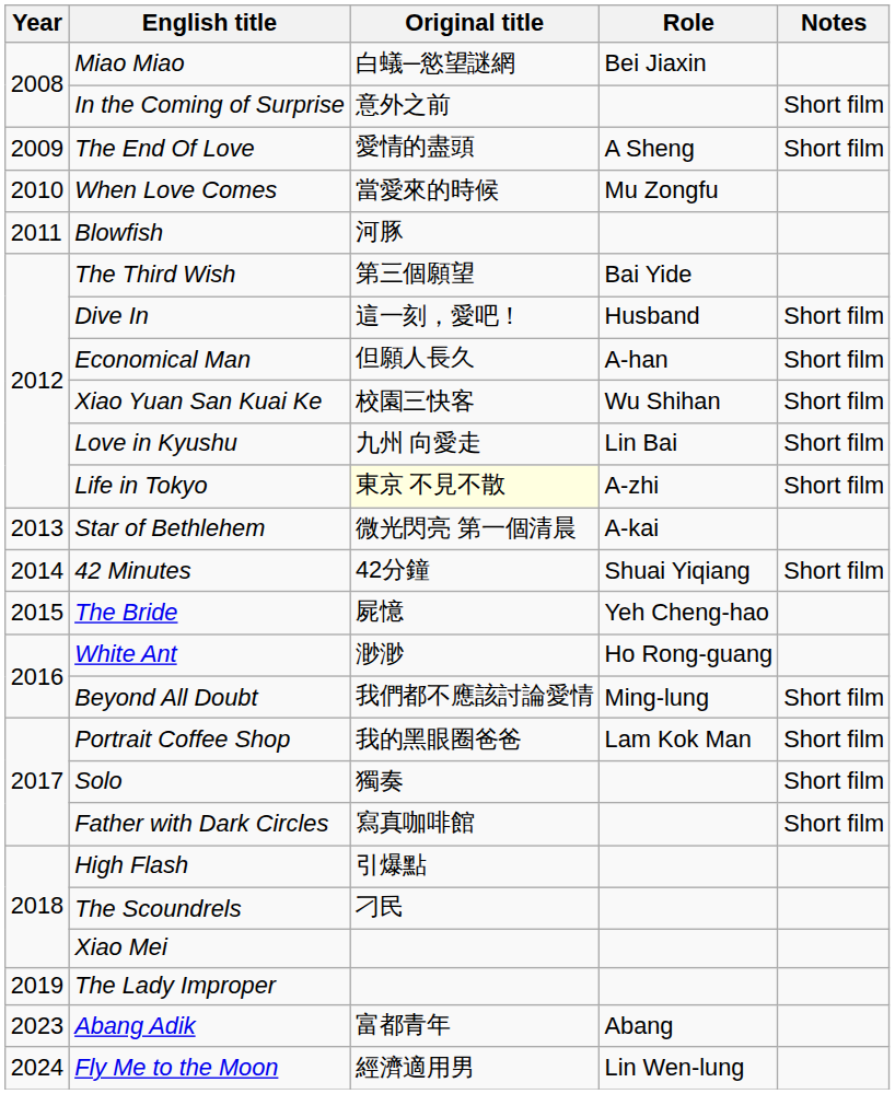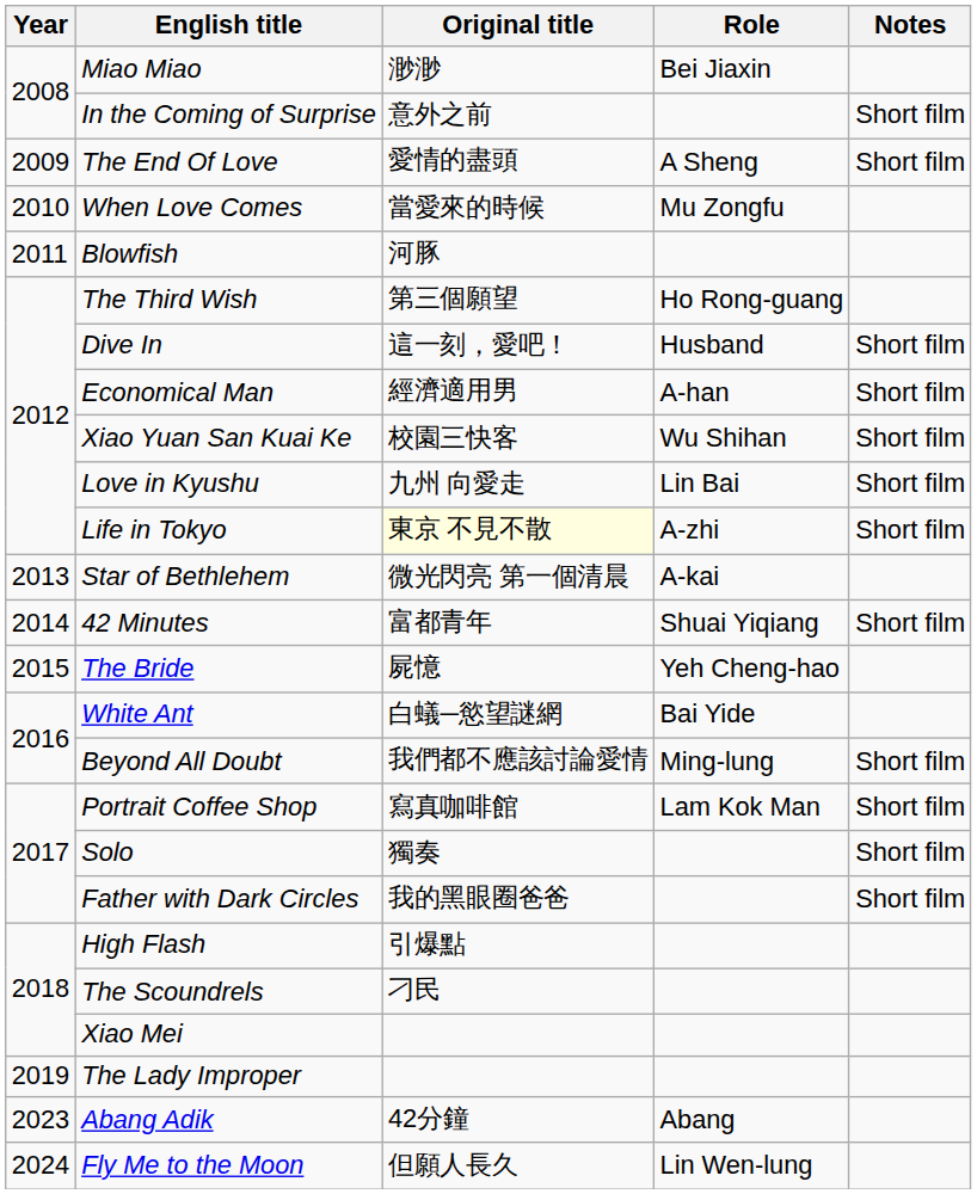Miao Miao | Original title: 白蟻─慾望謎網 -> 渺渺
The Third Wish | Role: Bai Yide -> Ho Rong-guang
Economical Man | Original title: 但願人長久 -> 經濟適用男
42 Minutes | Original title: 42分鐘 -> 富都青年
White Ant | Original title: 渺渺 -> 白蟻─慾望謎網
White Ant | Role: Ho Rong-guang -> Bai Yide
Portrait Coffee Shop | Original title: 我的黑眼圈爸爸 -> 寫真咖啡館
Father with Dark Circles | Original title: 寫真咖啡館 -> 我的黑眼圈爸爸
Abang Adik | Original title: 富都青年 -> 42分鐘
Fly Me to the Moon | Original title: 經濟適用男 -> 但願人長久
